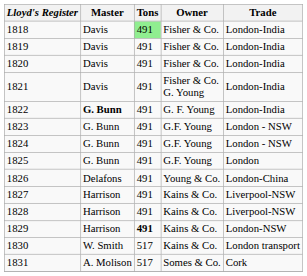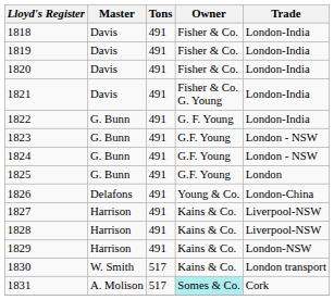1818 | Tons: lightgreen background -> no background
1822 | Master: bold -> normal
1829 | Tons: bold -> normal
1831 | Owner: no background -> paleturquoise background
